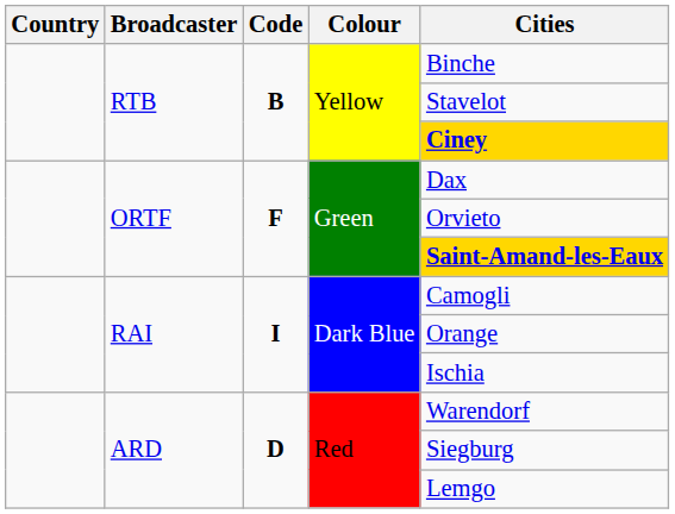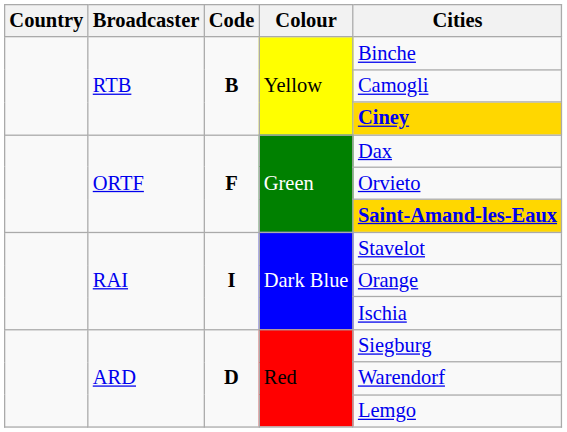row 3 | Cities: Stavelot -> Camogli
row 8 | Cities: Camogli -> Stavelot
row 11 | Cities: Warendorf -> Siegburg
row 12 | Cities: Siegburg -> Warendorf
